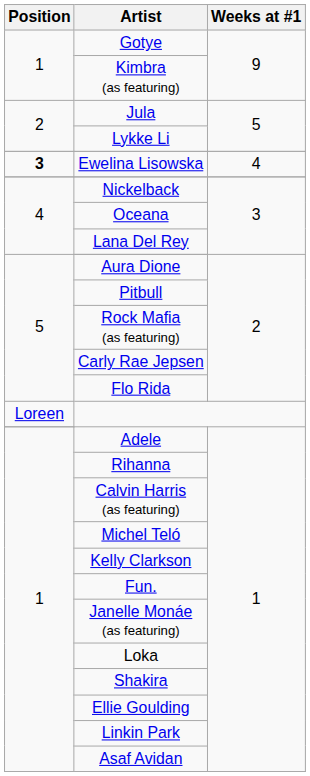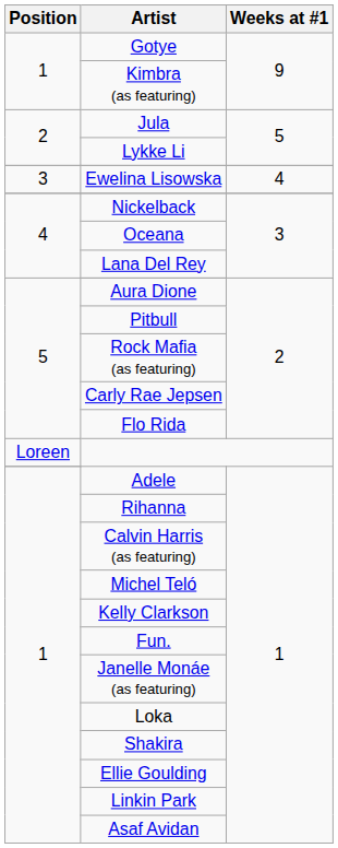Ewelina Lisowska | Position: bold -> normal
